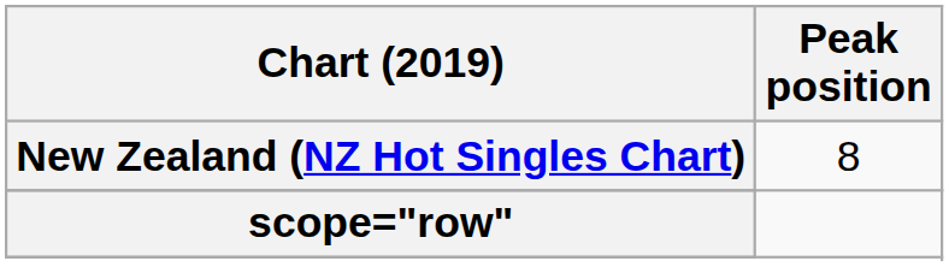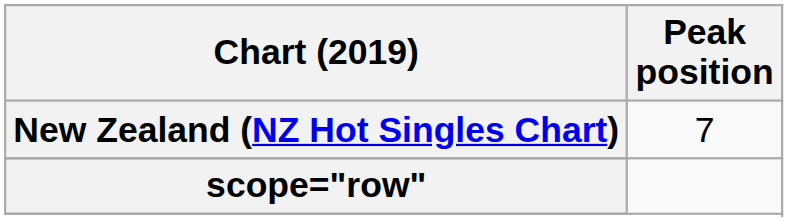New Zealand (NZ Hot Singles Chart) | Peak position: 8 -> 7
